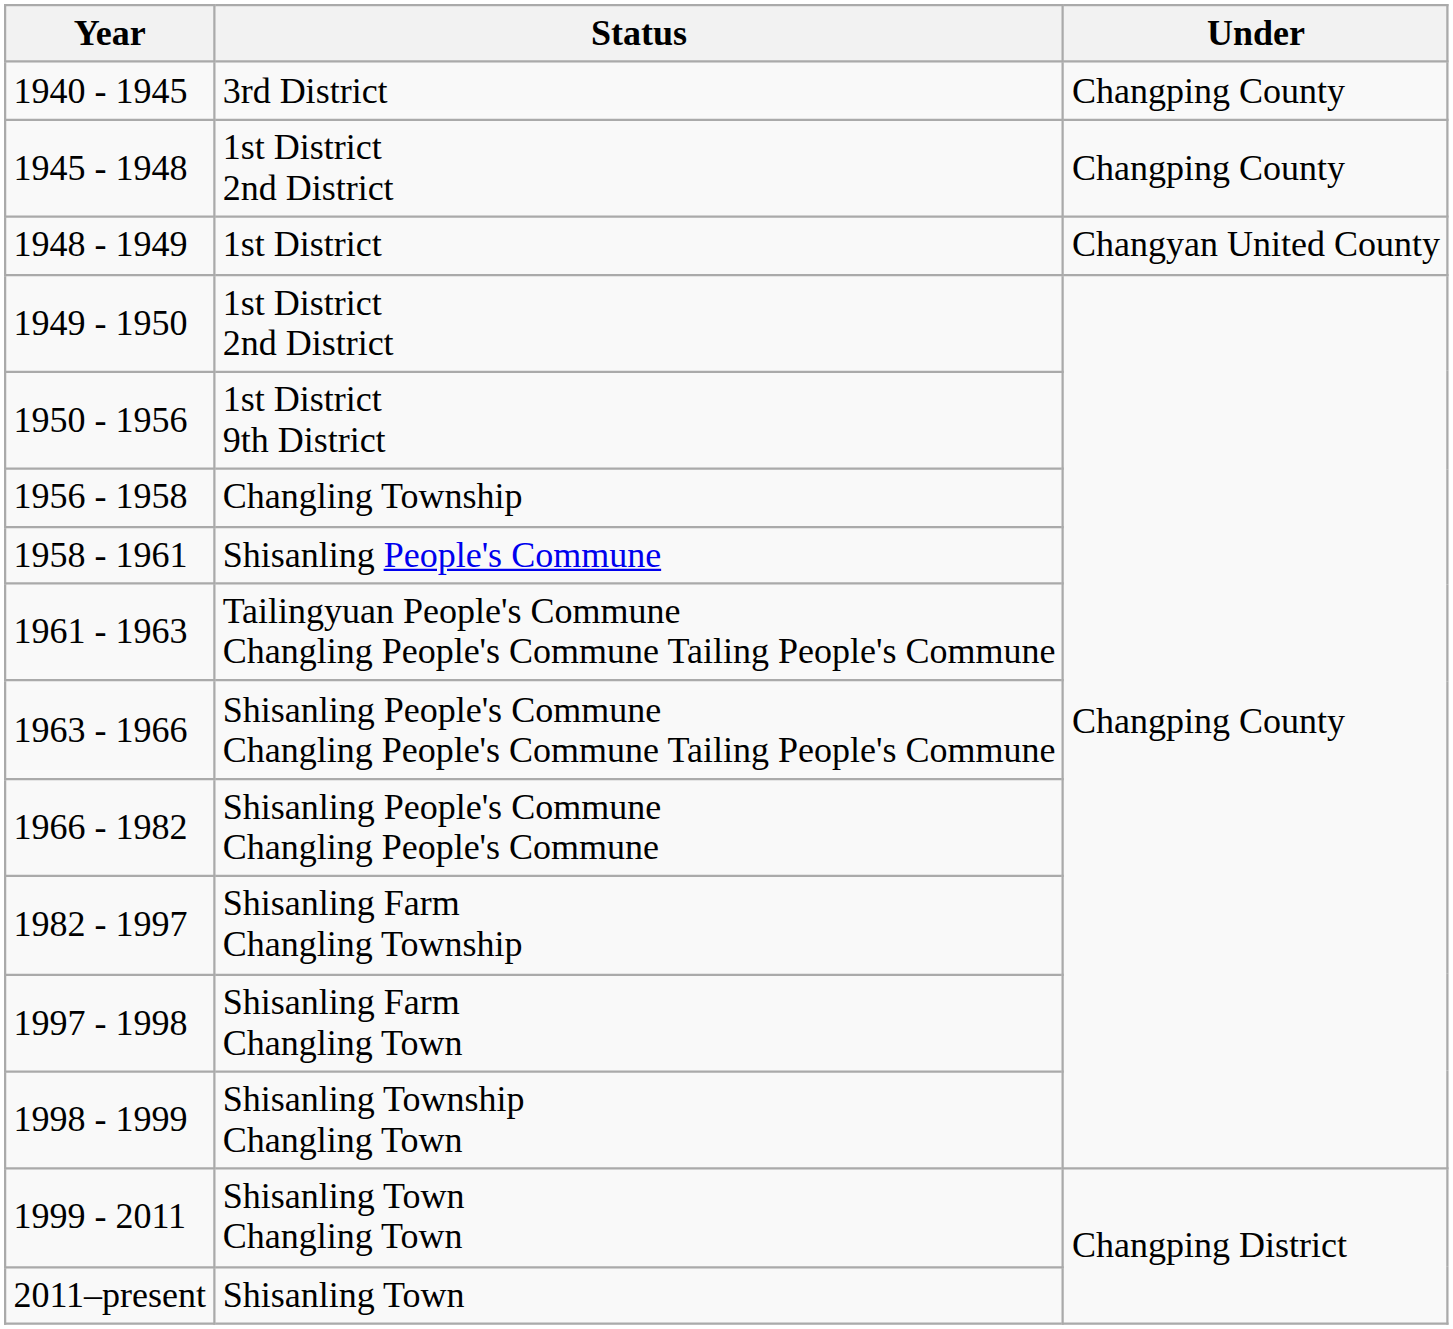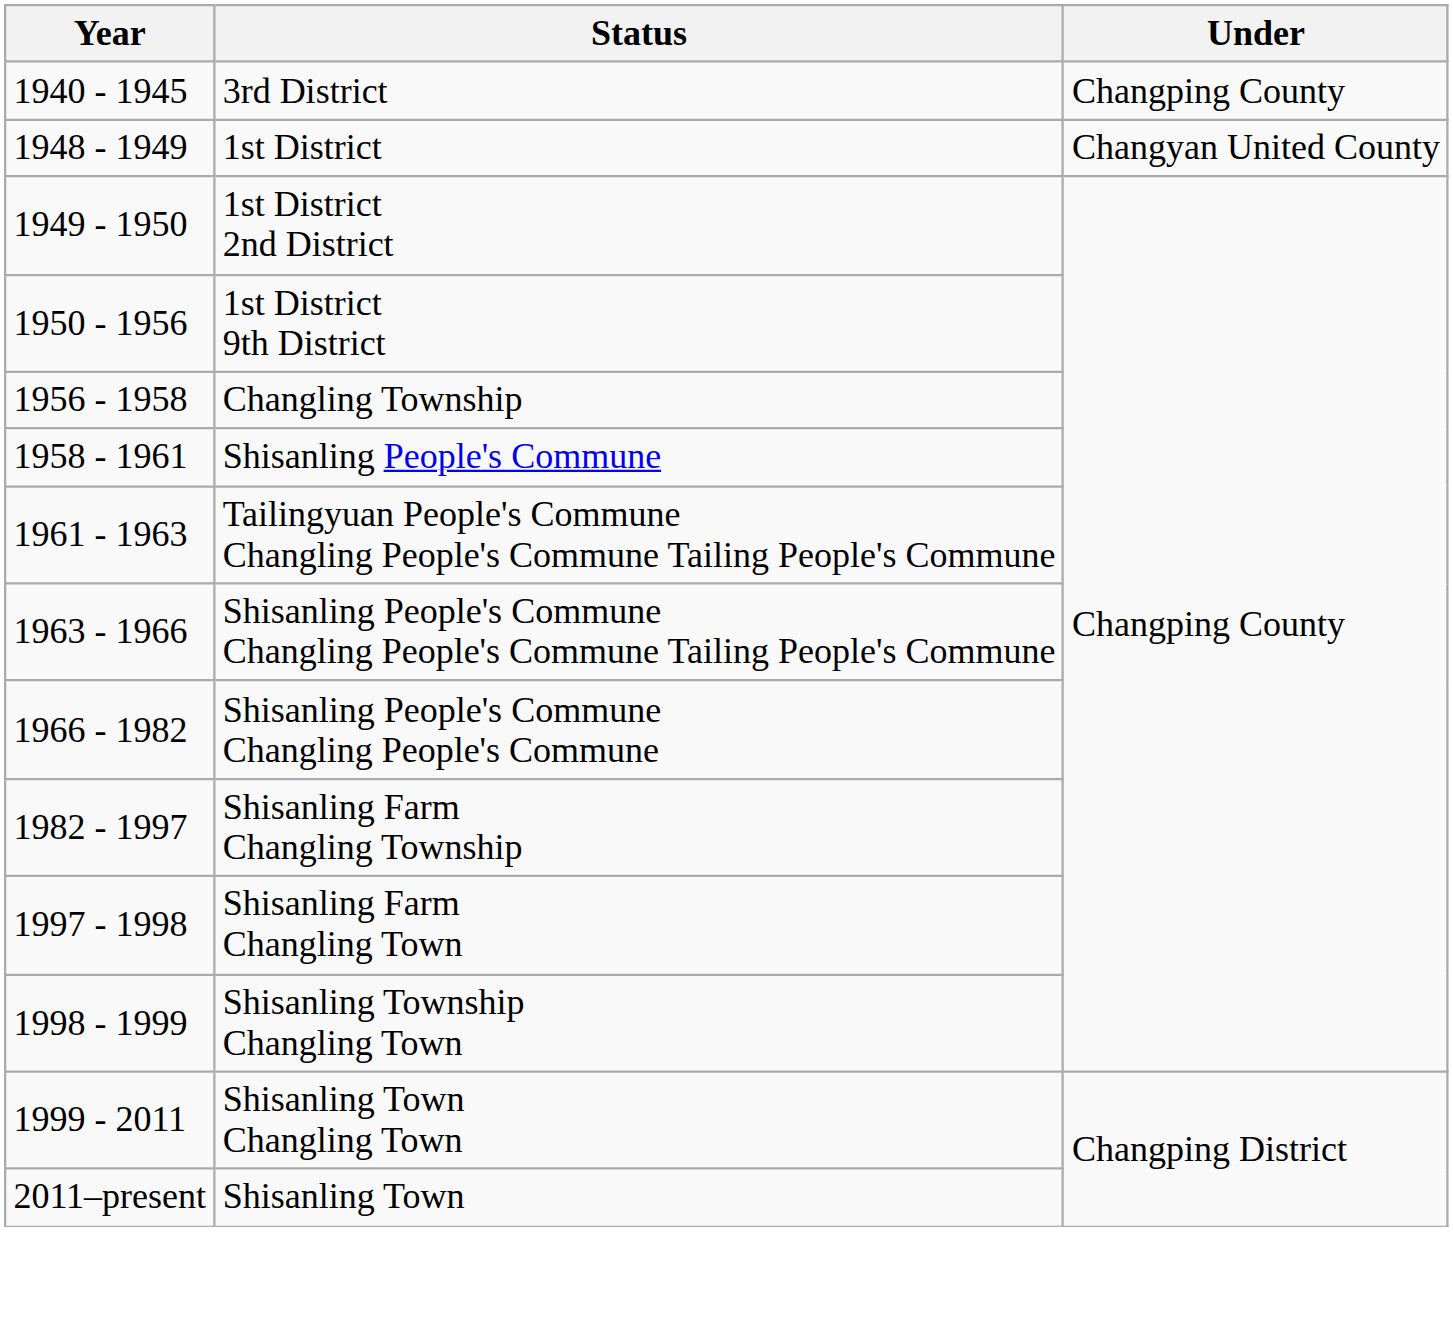- row: 1945 - 1948 | 1st District 2nd District | Changping County
